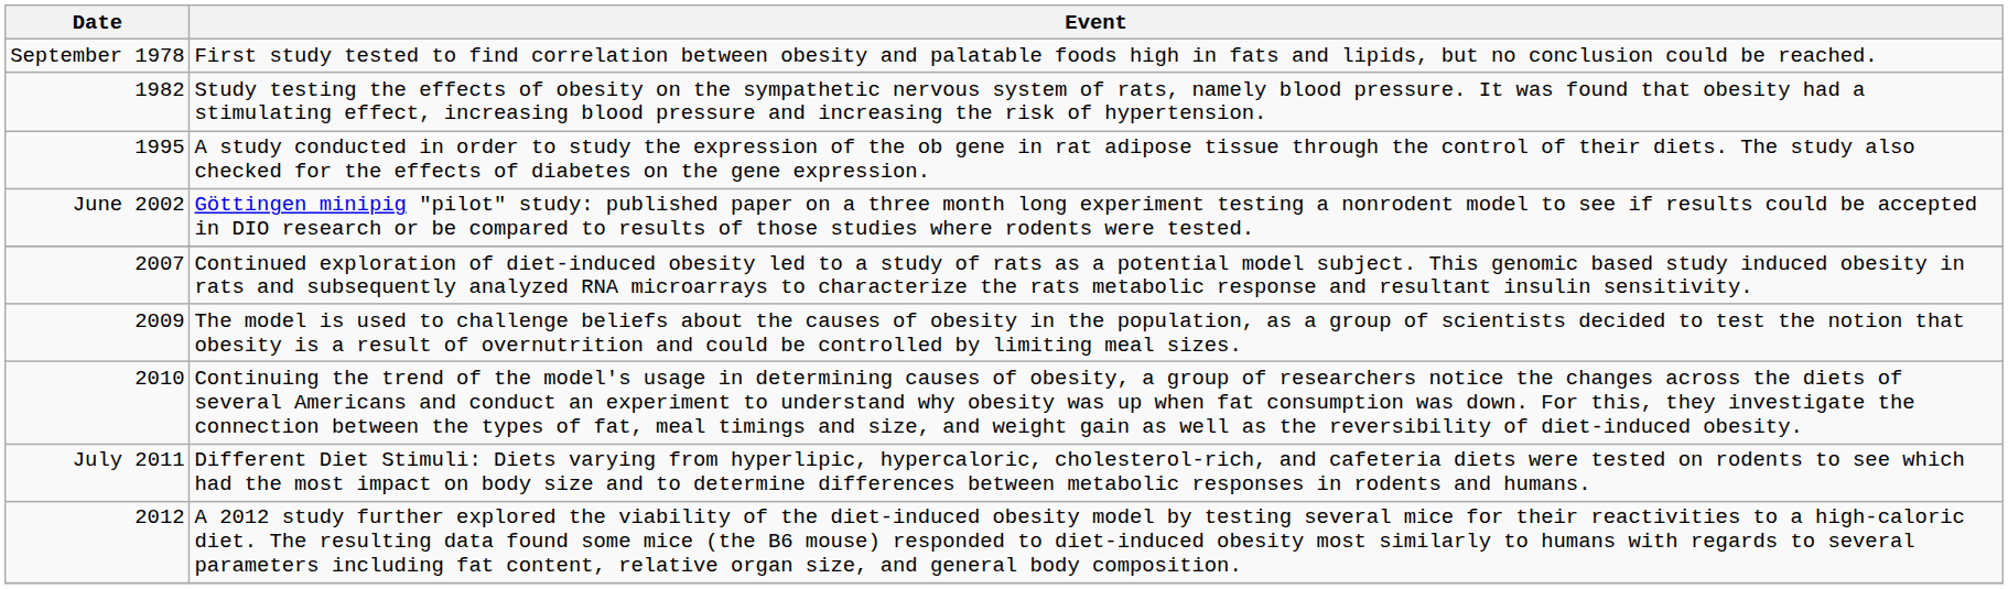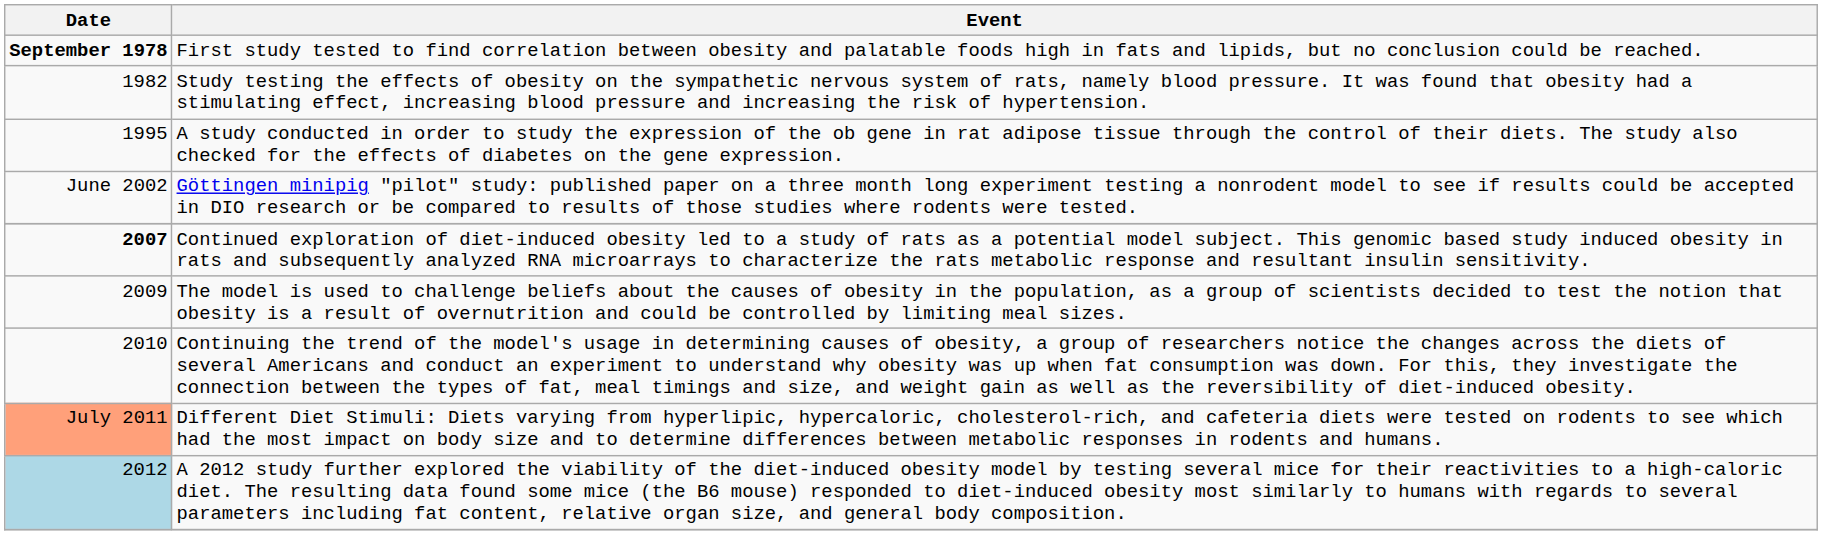row 2 | Date: normal -> bold
row 6 | Date: normal -> bold
row 9 | Date: no background -> lightsalmon background
row 10 | Date: no background -> lightblue background
